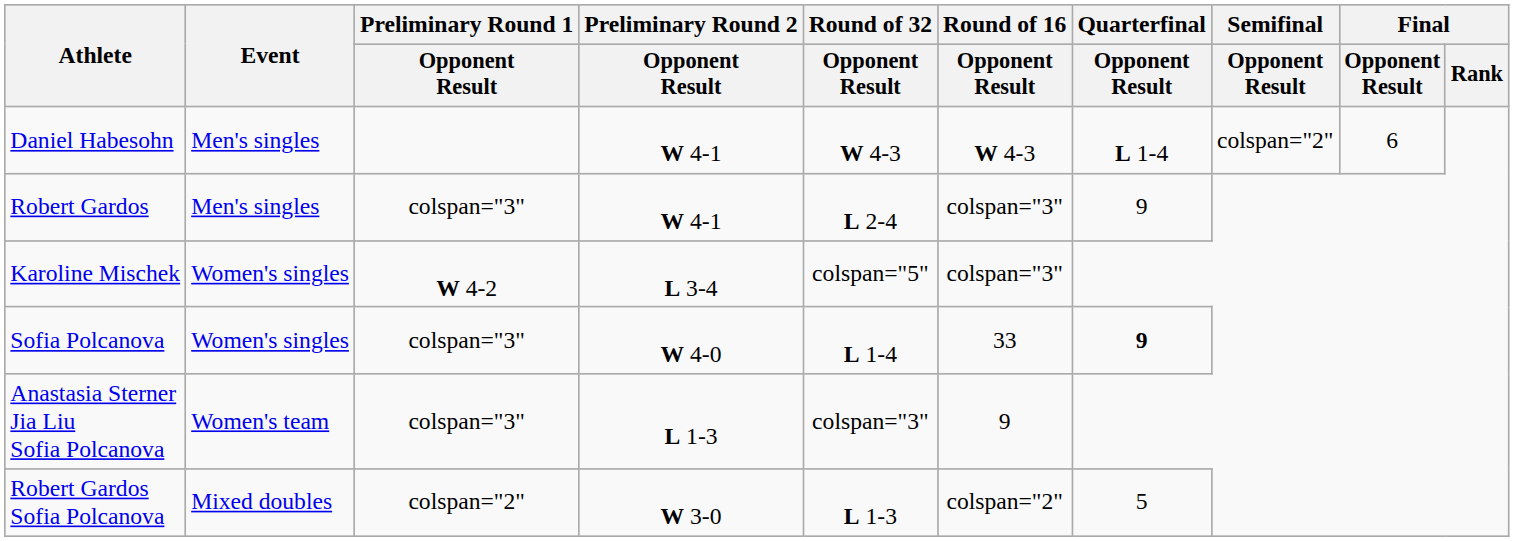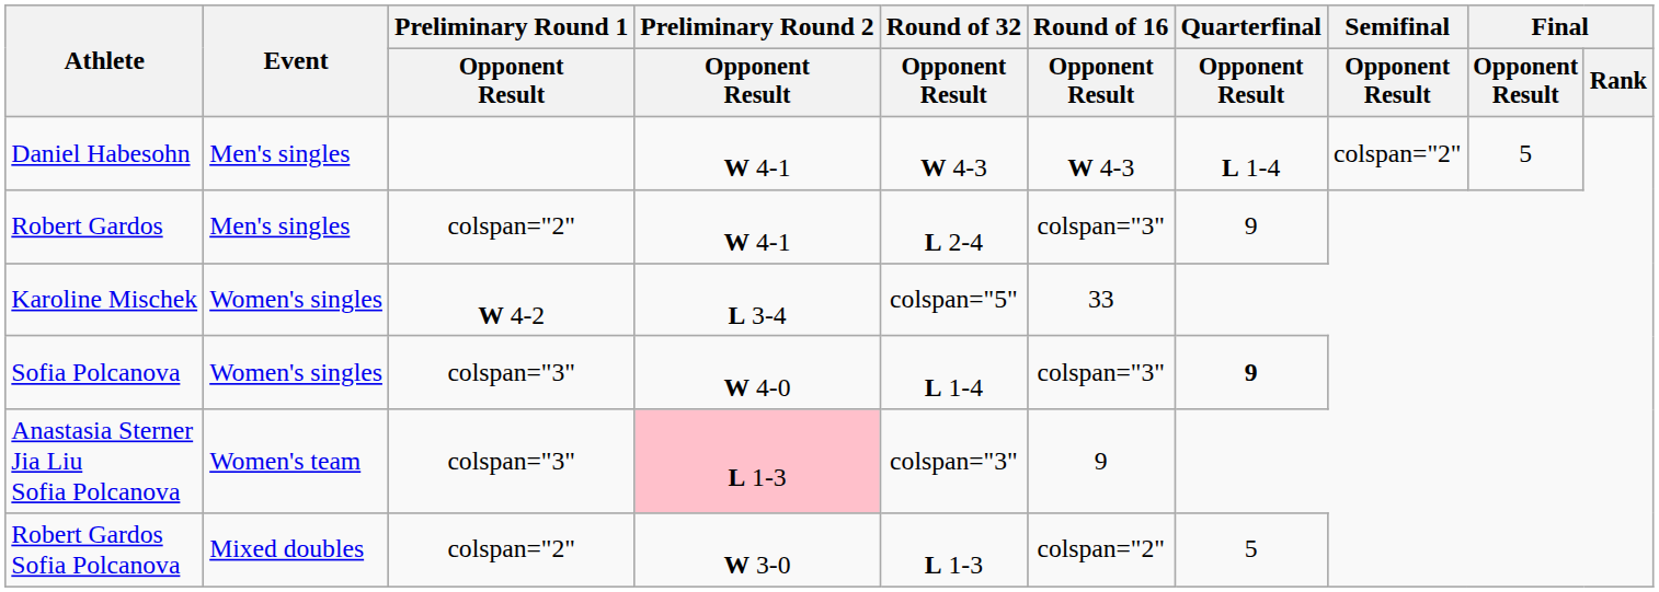Daniel Habesohn | Final / Opponent Result: 6 -> 5
Robert Gardos | Preliminary Round 1 / Opponent Result: colspan="3" -> colspan="2"
Karoline Mischek | Round of 16 / Opponent Result: colspan="3" -> 33
Sofia Polcanova | Round of 16 / Opponent Result: 33 -> colspan="3"
Anastasia Sterner Jia Liu Sofia Polcanova | Preliminary Round 2 / Opponent Result: no background -> pink background
